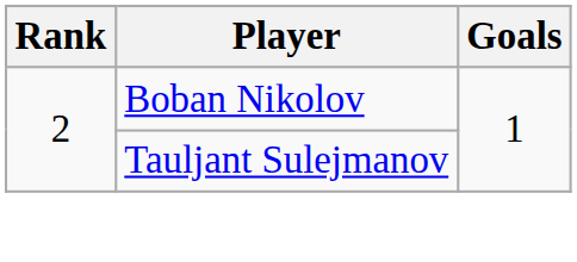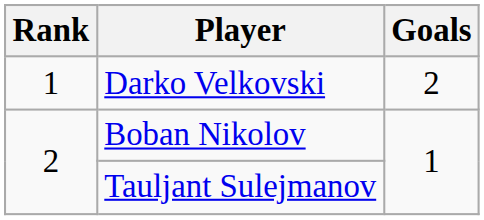+ row: 1 | Darko Velkovski | 2
